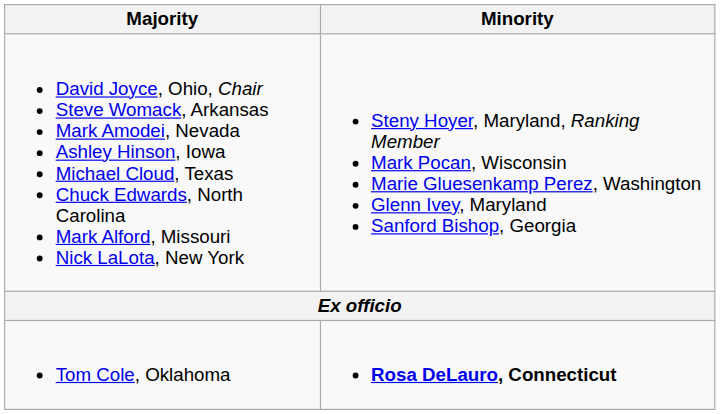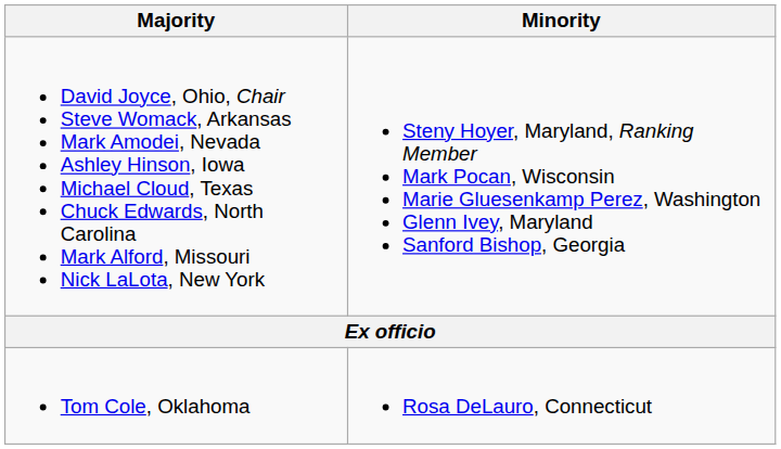Tom Cole, Oklahoma | Minority: bold -> normal
